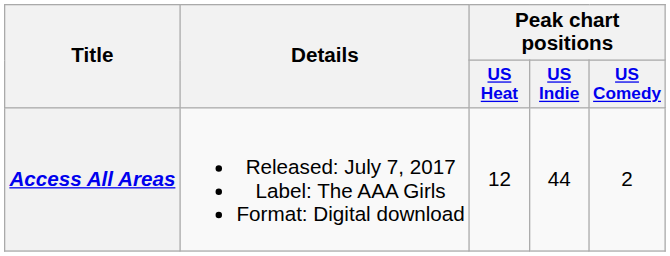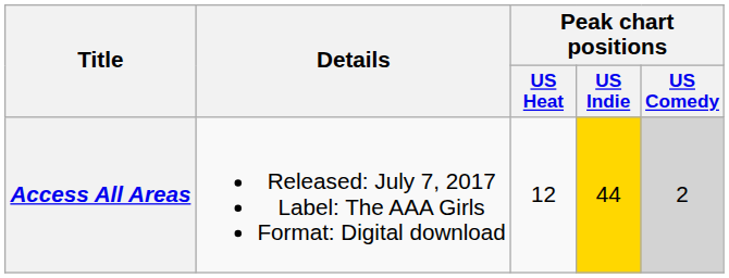row 3 | Peak chart positions / US Indie: no background -> gold background
row 3 | Peak chart positions / US Comedy: no background -> lightgrey background
